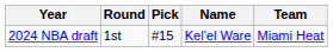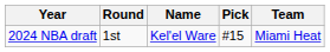columns swapped: Pick <-> Name
